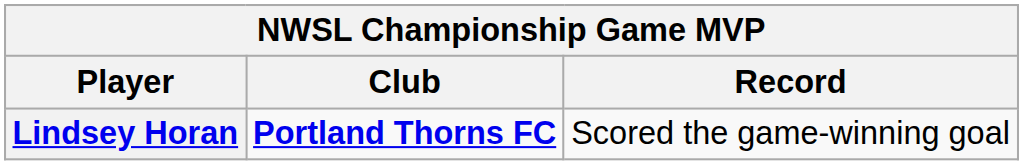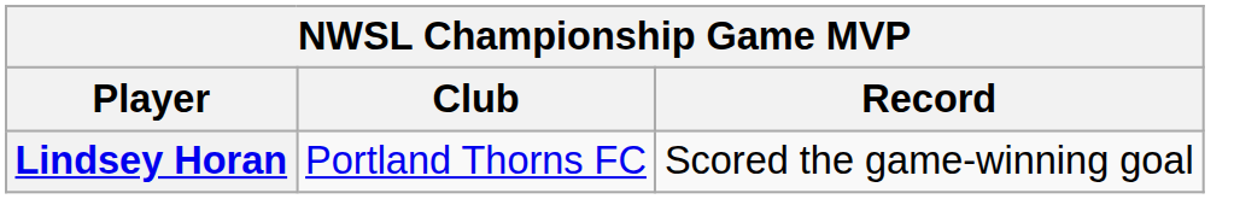Lindsey Horan | Club: bold -> normal
